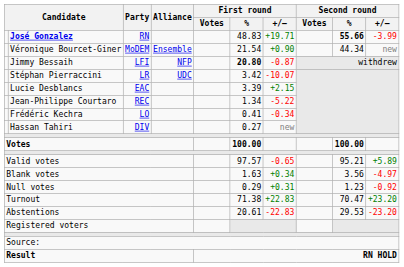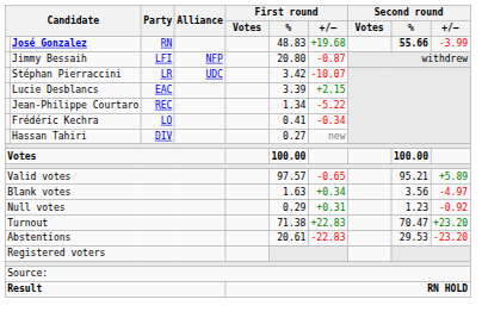José Gonzalez | First round / +/–: +19.71 -> +19.68
- row: Véronique Bourcet-Giner | MoDEM | Ensemble | 21.54 | +0.90 | 44.34 | new
Jimmy Bessaih | First round / %: bold -> normal
